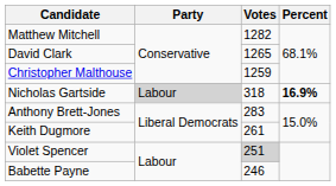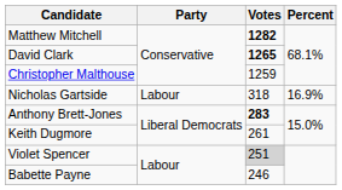Matthew Mitchell | Votes: normal -> bold
David Clark | Votes: normal -> bold
Nicholas Gartside | Party: lightgrey background -> no background
Nicholas Gartside | Percent: bold -> normal
Anthony Brett-Jones | Votes: normal -> bold
